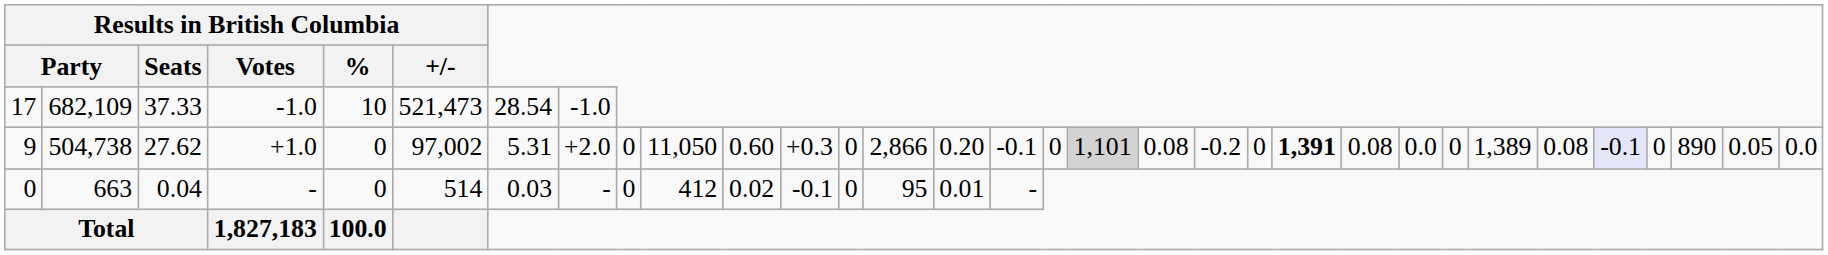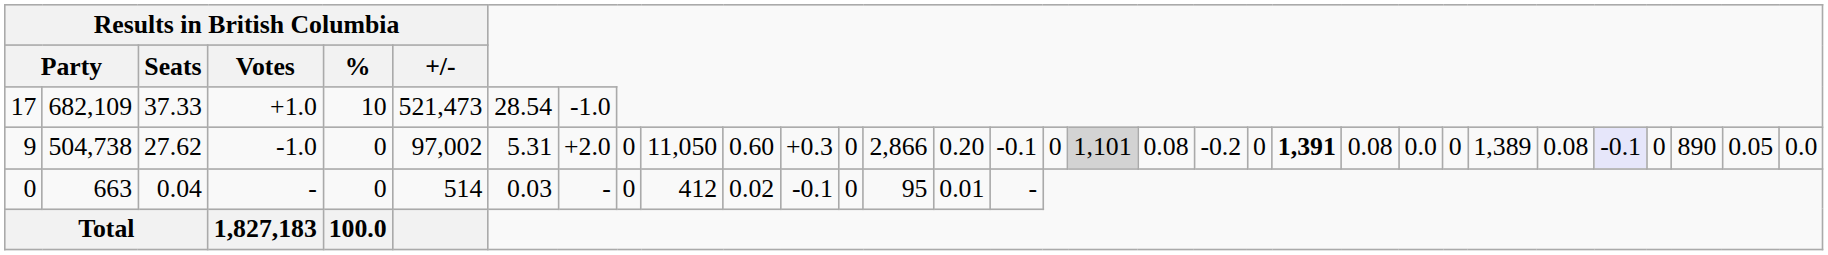17 | Results in British Columbia / Votes: -1.0 -> +1.0
9 | Results in British Columbia / Votes: +1.0 -> -1.0
